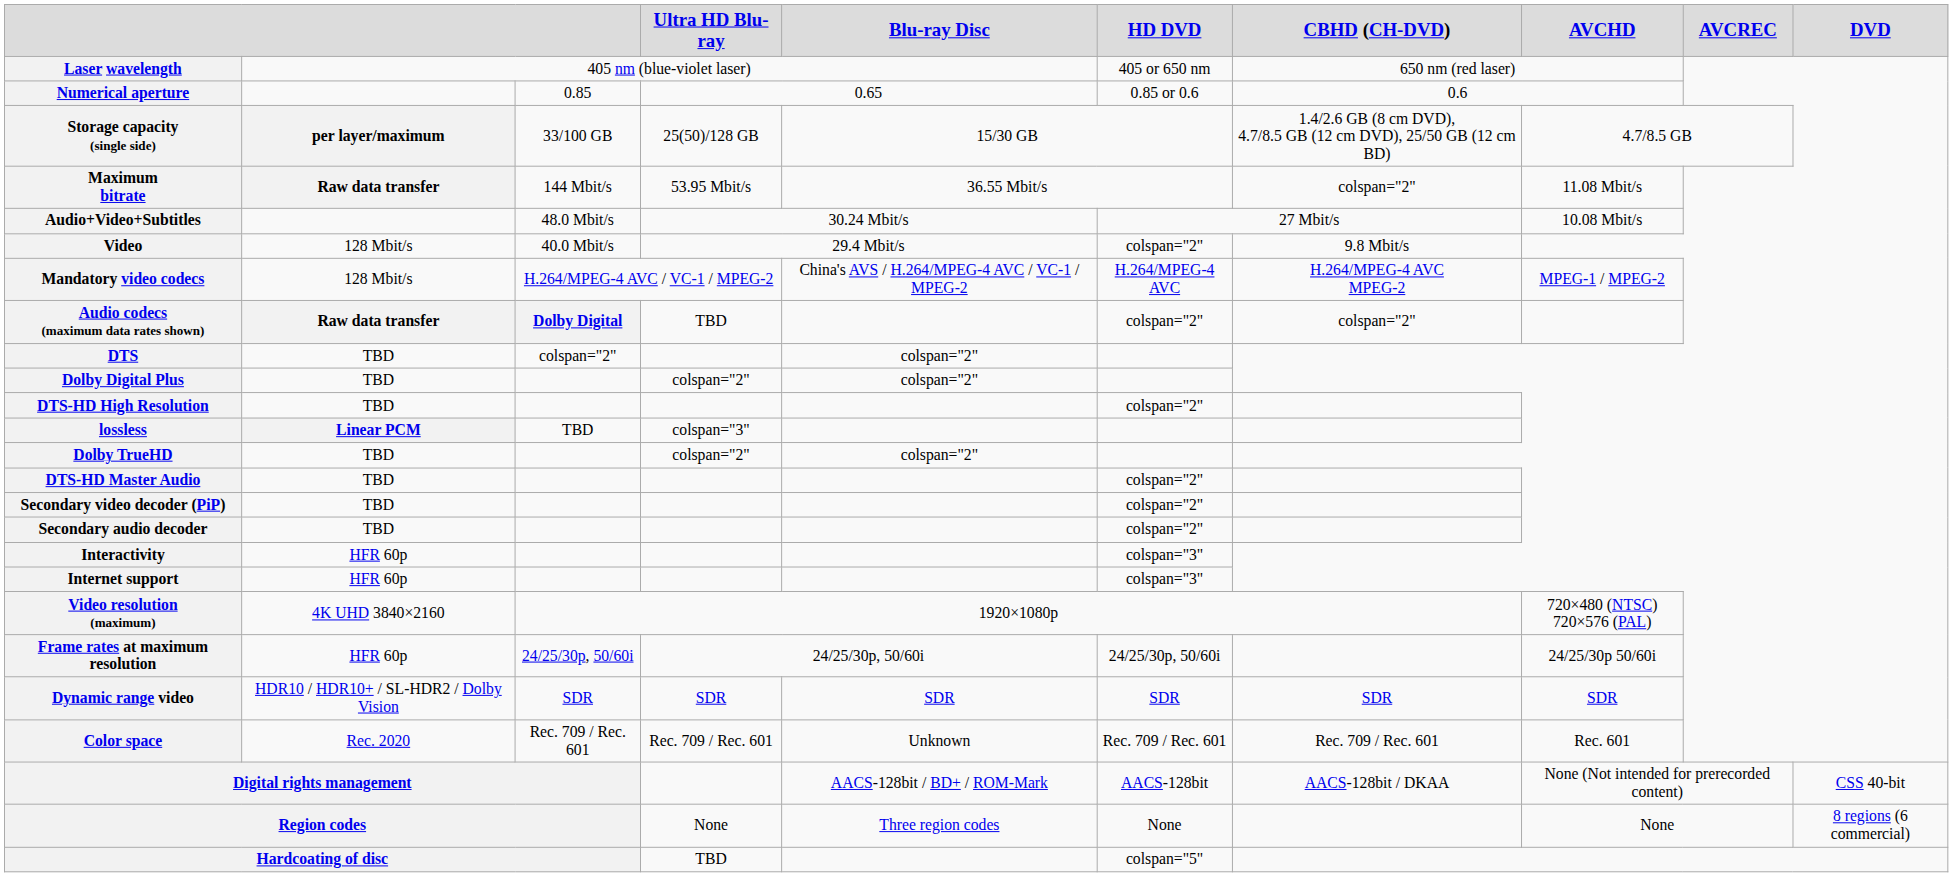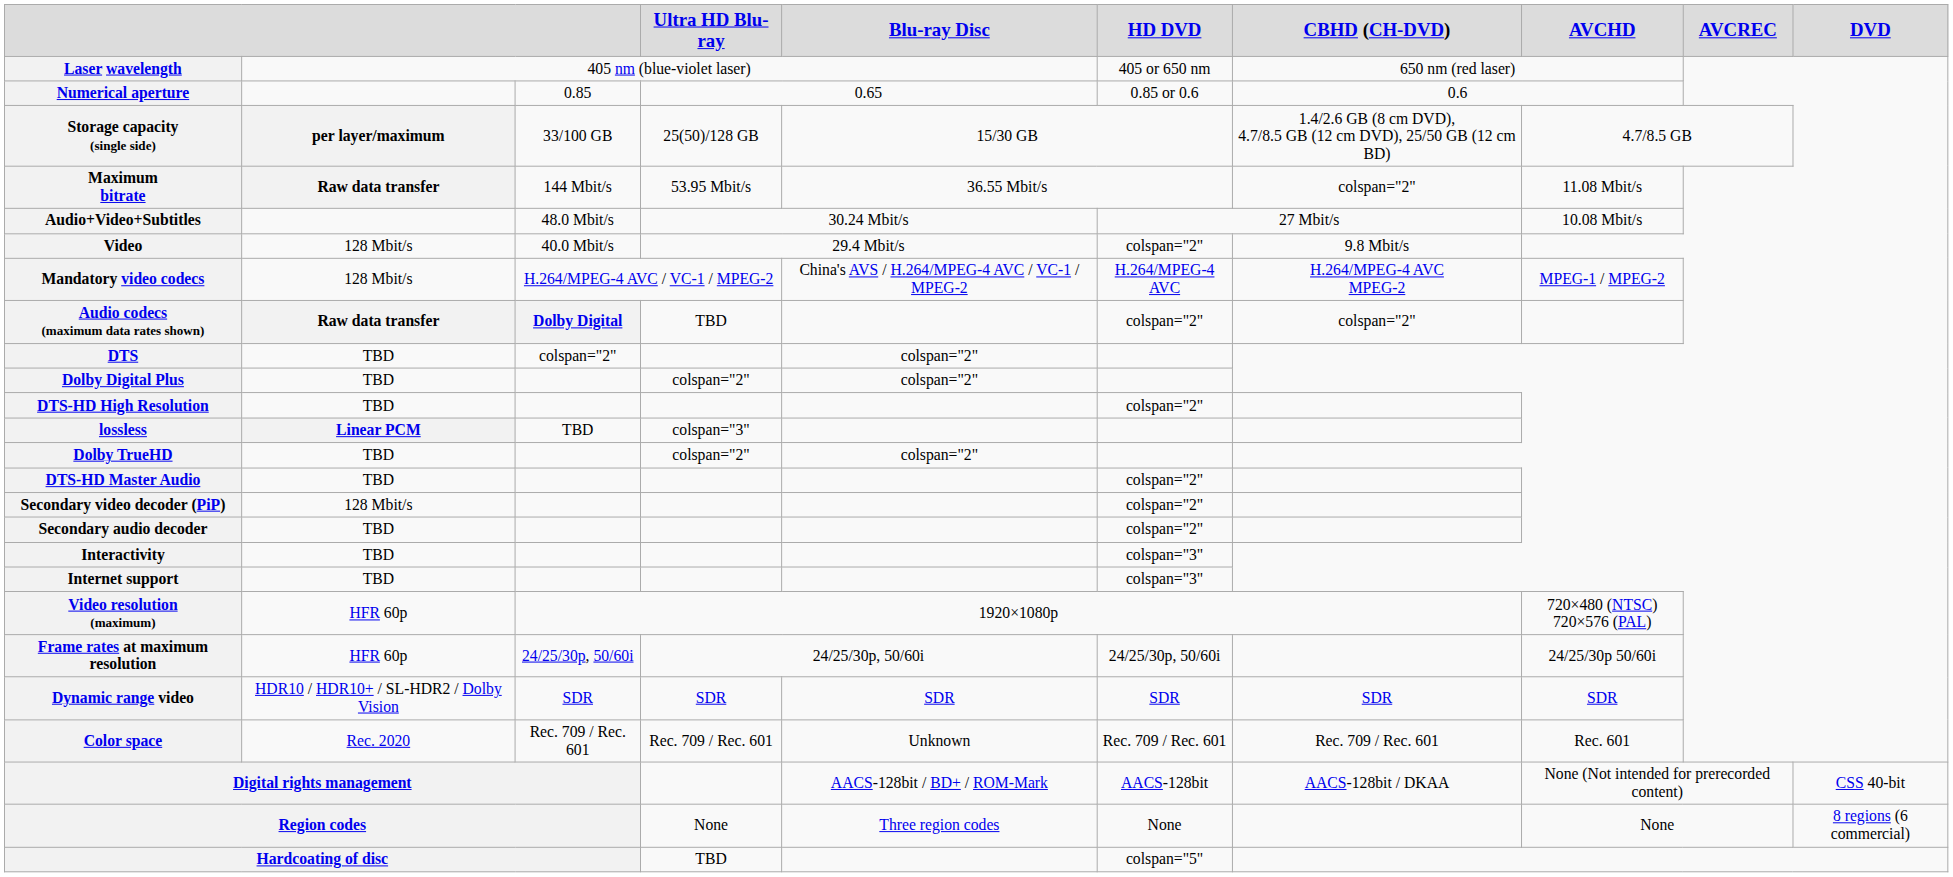Secondary video decoder (PiP) | column 2: TBD -> 128 Mbit/s
Interactivity | column 2: HFR 60p -> TBD
Internet support | column 2: HFR 60p -> TBD
Video resolution (maximum) | column 2: 4K UHD 3840×2160 -> HFR 60p
